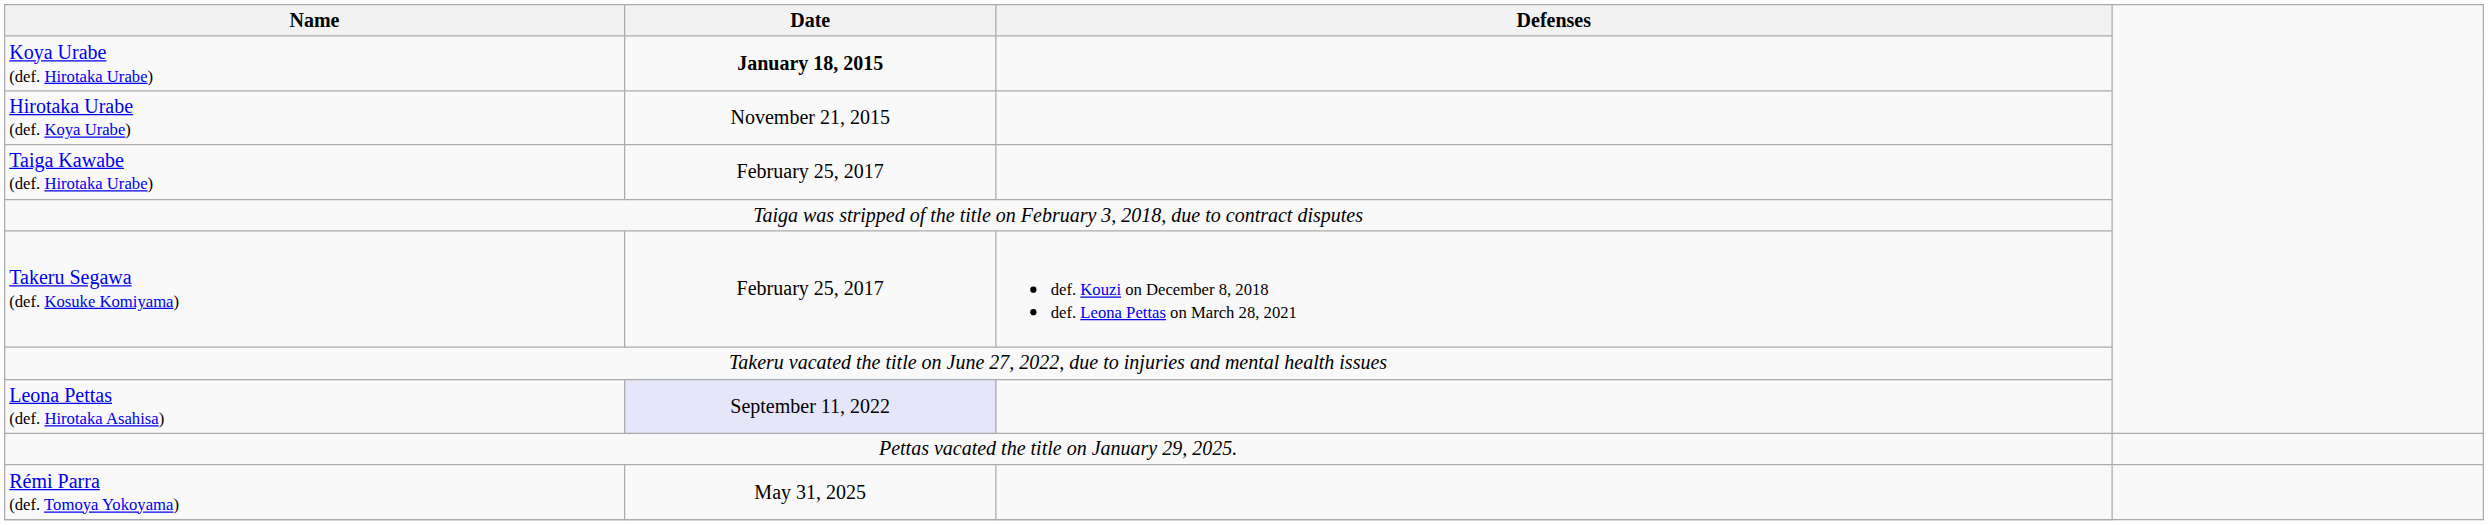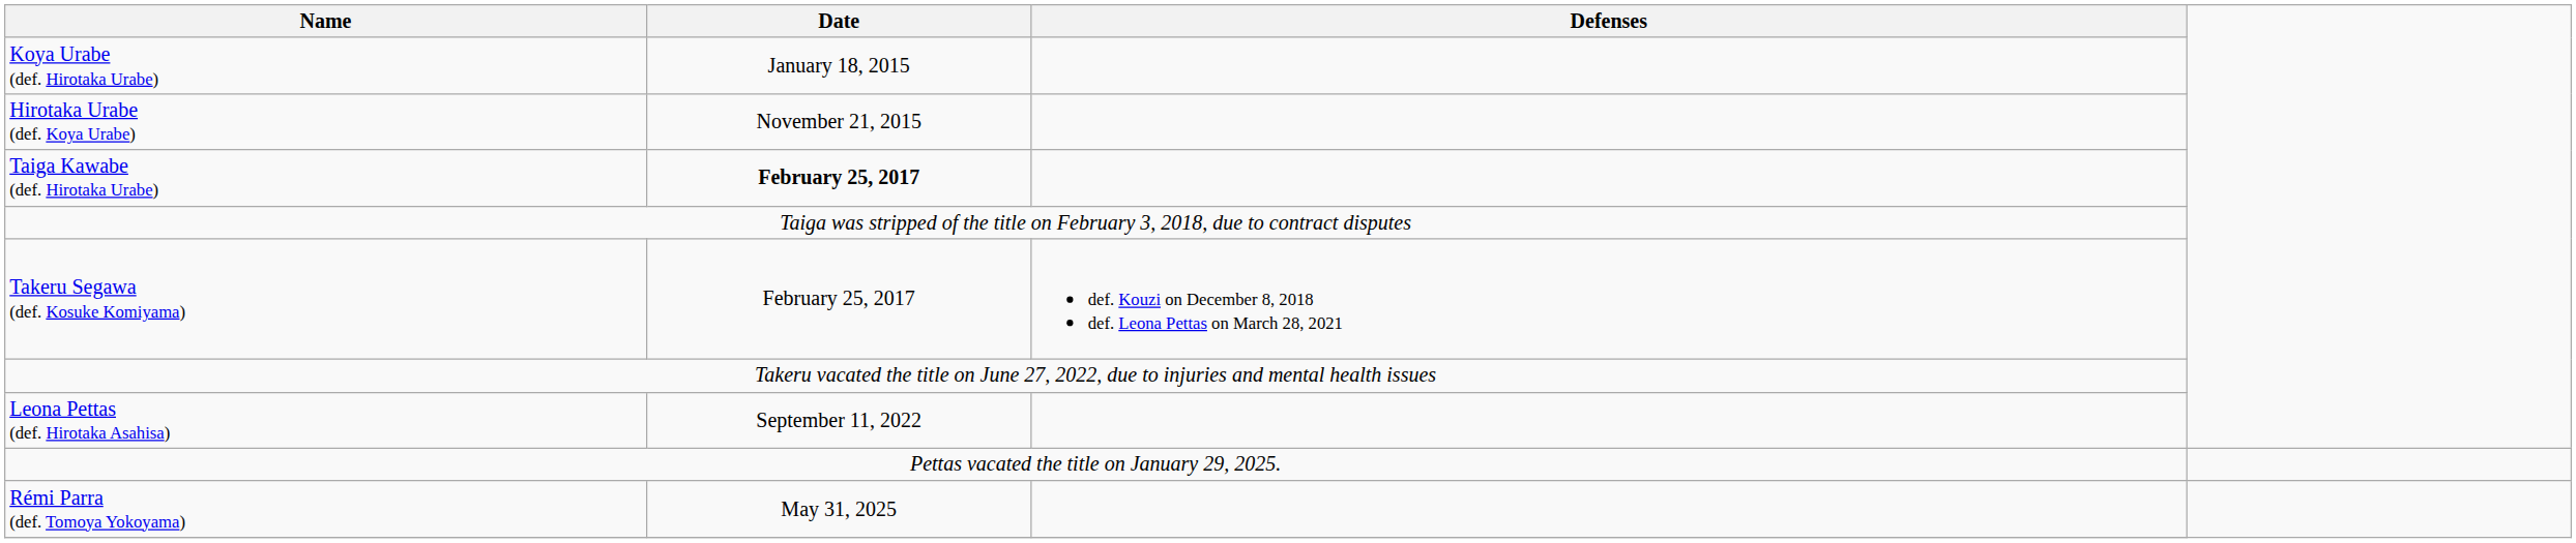Koya Urabe (def. Hirotaka Urabe) | Date: bold -> normal
Taiga Kawabe (def. Hirotaka Urabe) | Date: normal -> bold
Leona Pettas (def. Hirotaka Asahisa) | Date: lavender background -> no background
